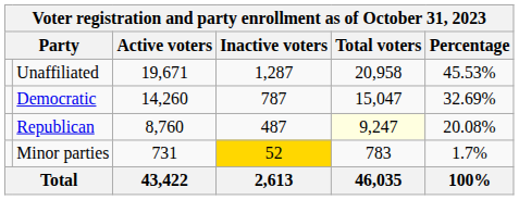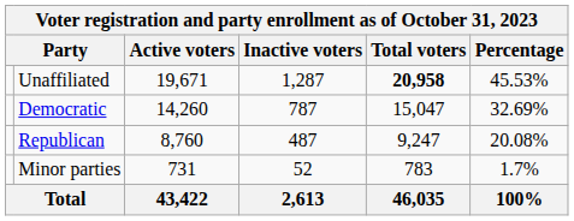Unaffiliated | Total voters: normal -> bold
Republican | Total voters: lightyellow background -> no background
Minor parties | Inactive voters: gold background -> no background
